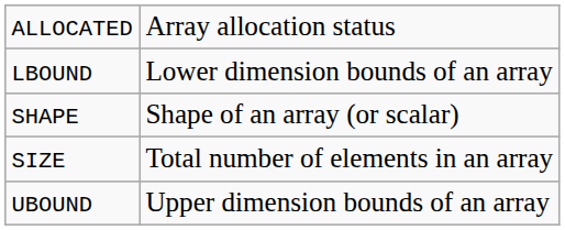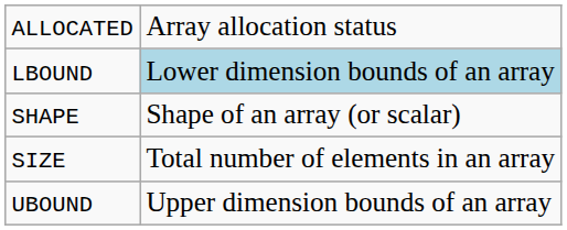LBOUND | column 2: no background -> lightblue background
